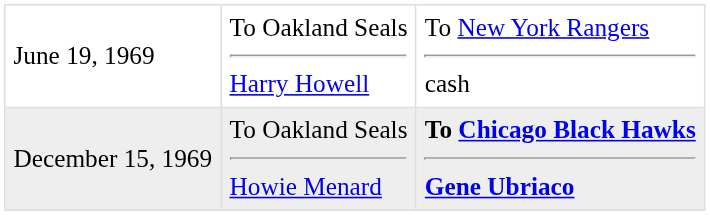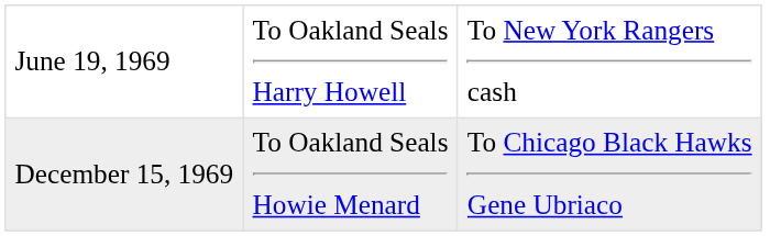December 15, 1969 | column 3: bold -> normal
